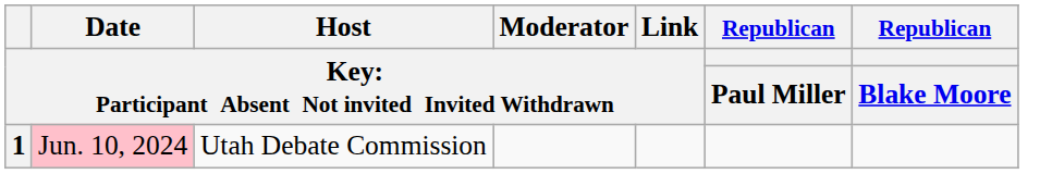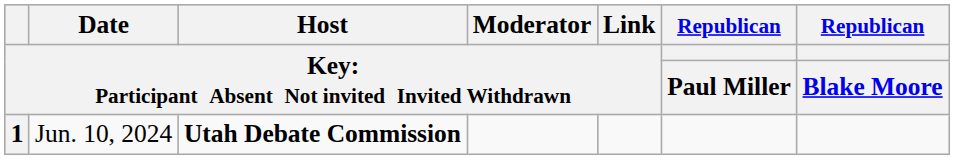1 | column 2: pink background -> no background
1 | column 3: normal -> bold
